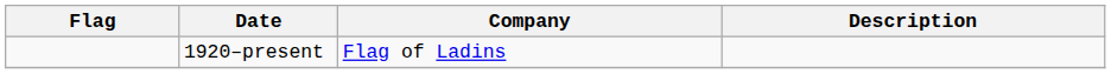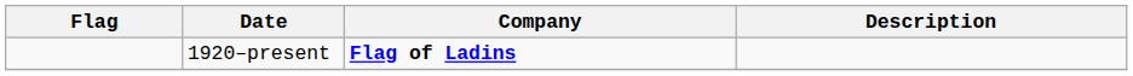1920–present | Company: normal -> bold
